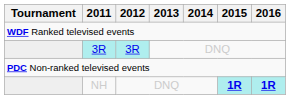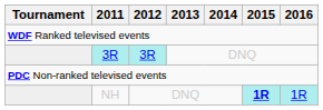NH | 2016: bold -> normal
